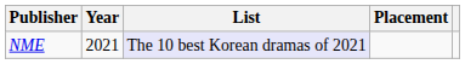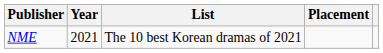NME | List: lavender background -> no background
